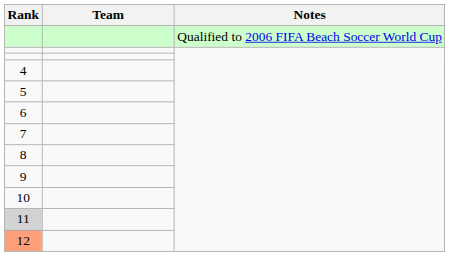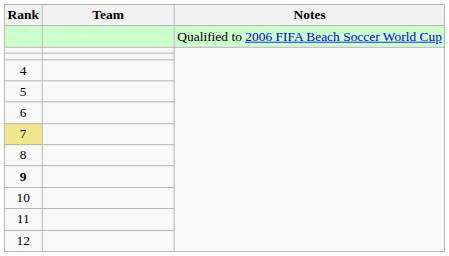7 | Rank: no background -> khaki background
9 | Rank: normal -> bold
11 | Rank: lightgrey background -> no background
12 | Rank: lightsalmon background -> no background
